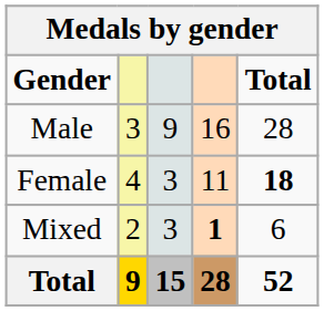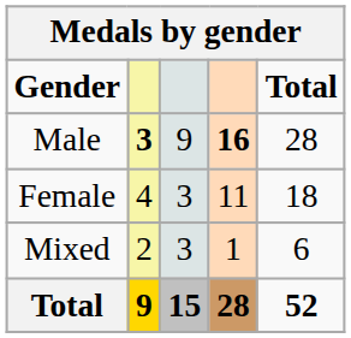Male | column 2: normal -> bold
Male | column 4: normal -> bold
Female | Total: bold -> normal
Mixed | column 4: bold -> normal
